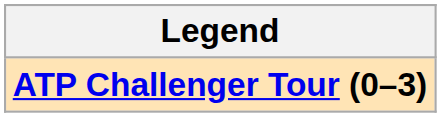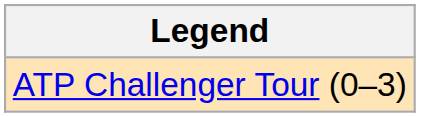row 2 | column 1: bold -> normal
